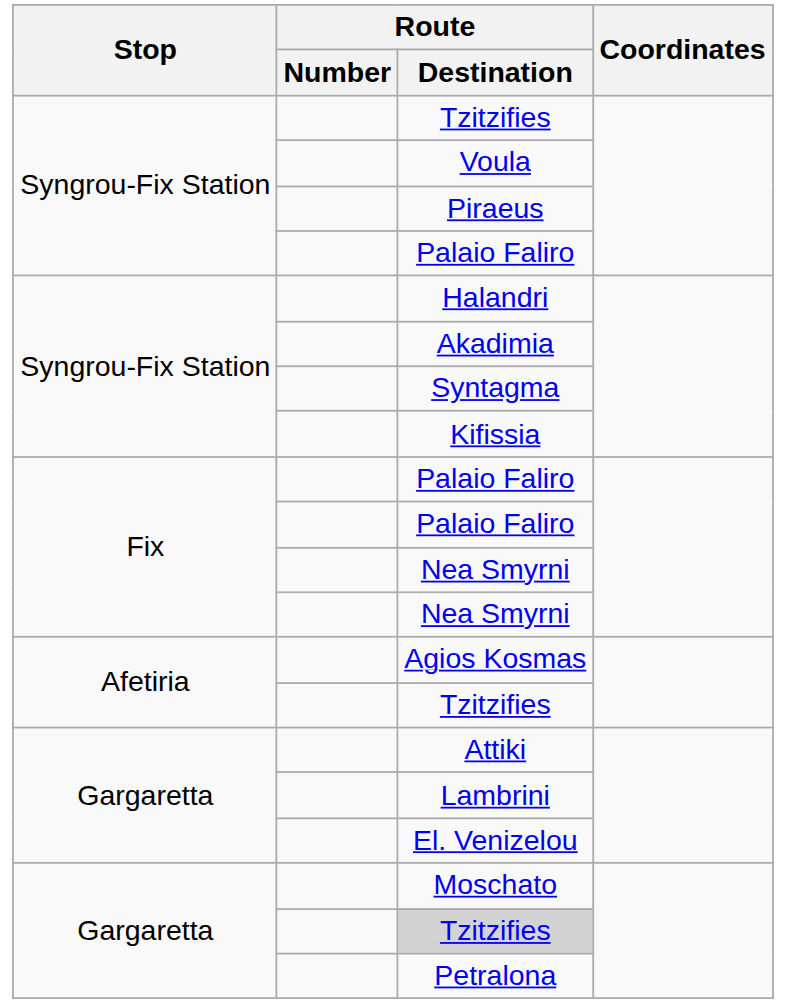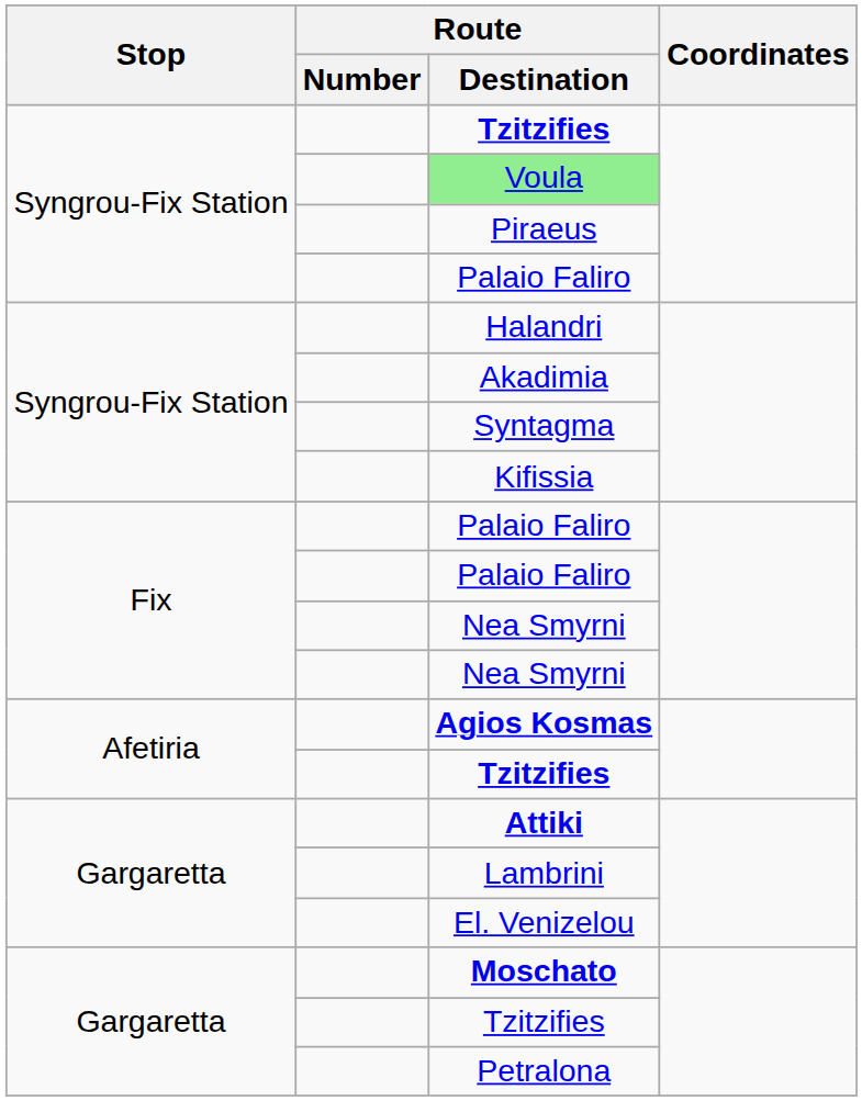Syngrou-Fix Station / Tzitzifies | Route / Destination: normal -> bold
Voula | Route / Destination: no background -> lightgreen background
Agios Kosmas | Route / Destination: normal -> bold
Afetiria / Tzitzifies | Route / Destination: normal -> bold
Attiki | Route / Destination: normal -> bold
Moschato | Route / Destination: normal -> bold
Gargaretta / Tzitzifies | Route / Destination: lightgrey background -> no background
